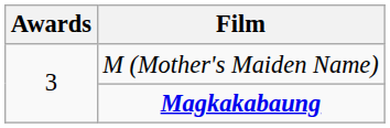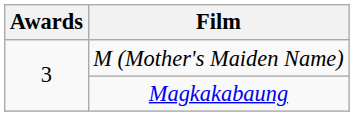Magkakabaung | Film: bold -> normal
